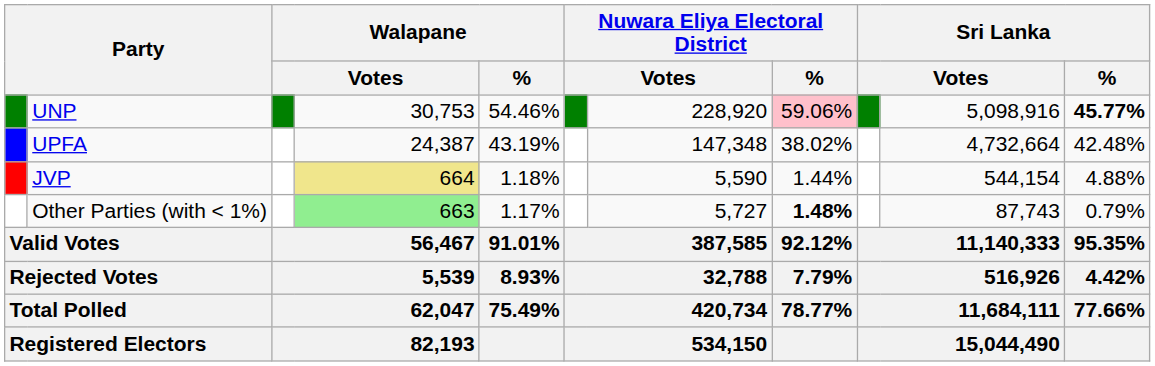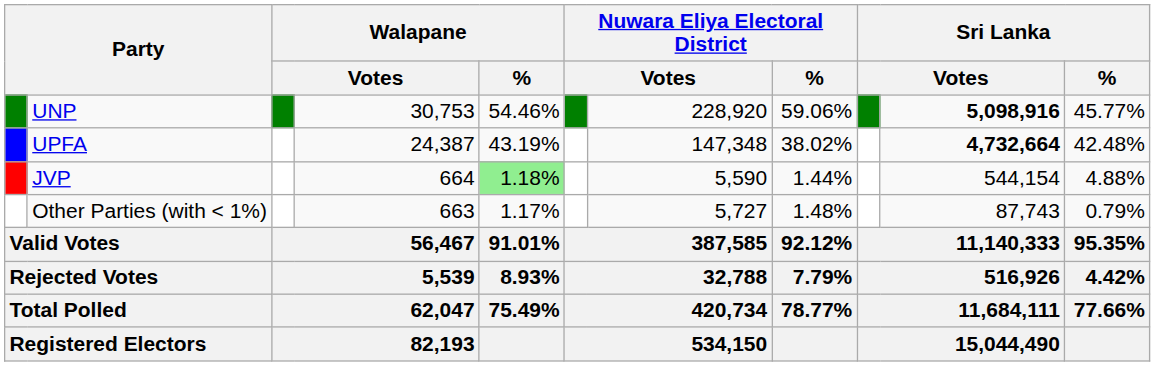UNP | Nuwara Eliya Electoral District / %: pink background -> no background
UNP | column 10: normal -> bold
UNP | Sri Lanka / %: bold -> normal
UPFA | column 10: normal -> bold
JVP | column 4: khaki background -> no background
JVP | Walapane / %: no background -> lightgreen background
Other Parties (with < 1%) | column 4: lightgreen background -> no background
Other Parties (with < 1%) | Nuwara Eliya Electoral District / %: bold -> normal
